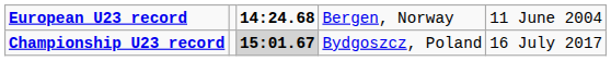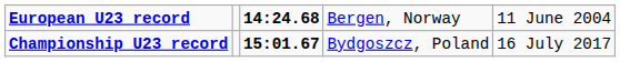Championship U23 record | column 3: lightgrey background -> no background
